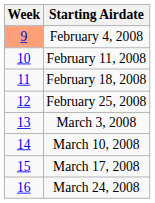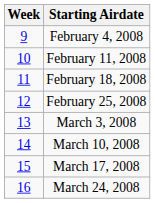February 4, 2008 | Week: lightsalmon background -> no background
